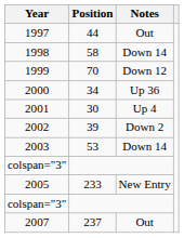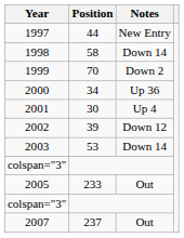1997 | Notes: Out -> New Entry
1999 | Notes: Down 12 -> Down 2
2002 | Notes: Down 2 -> Down 12
2005 | Notes: New Entry -> Out
